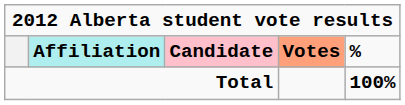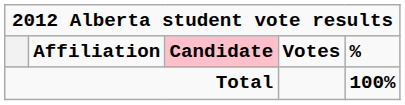row 2 | column 2: paleturquoise background -> no background
row 2 | column 4: lightsalmon background -> no background
